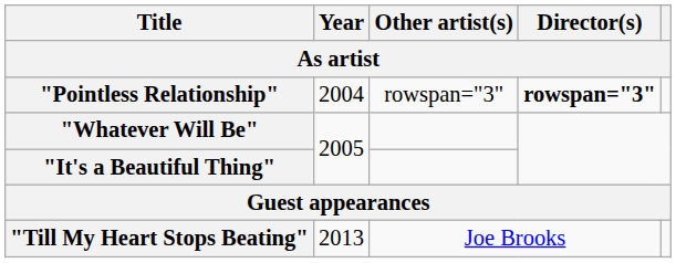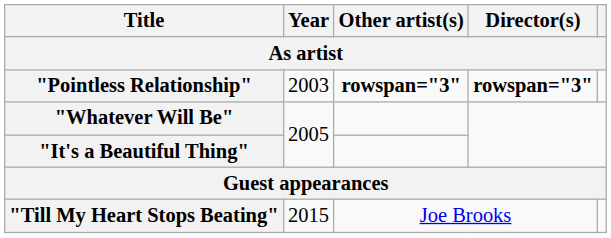"Pointless Relationship" | Year: 2004 -> 2003
"Pointless Relationship" | Other artist(s): normal -> bold
"Till My Heart Stops Beating" | Year: 2013 -> 2015
